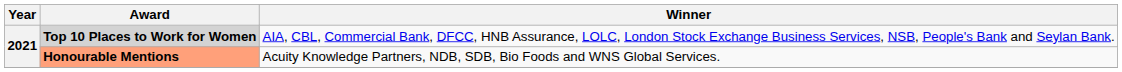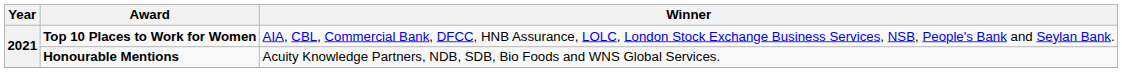Top 10 Places to Work for Women | Award: lightgrey background -> no background
Honourable Mentions | Award: lightsalmon background -> no background
